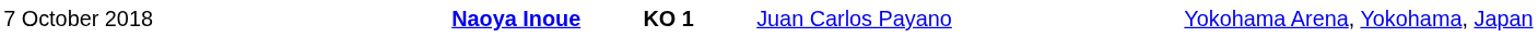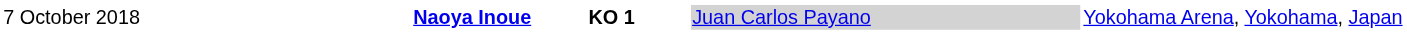7 October 2018 | column 4: no background -> lightgrey background
